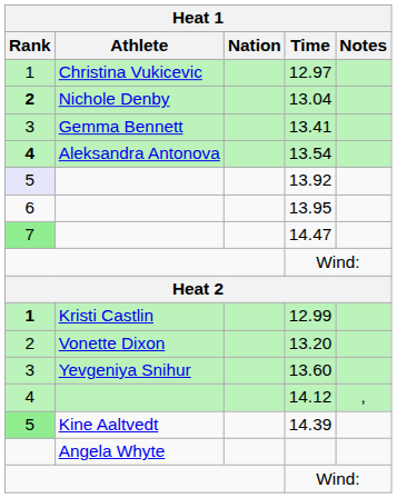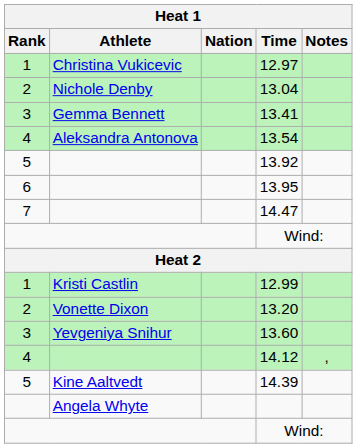13.04 | Rank: bold -> normal
13.54 | Rank: bold -> normal
13.92 | Rank: lavender background -> no background
14.47 | Rank: lightgreen background -> no background
12.99 | Rank: bold -> normal
14.39 | Rank: lightgreen background -> no background
